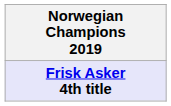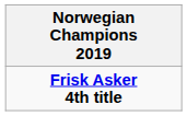row 2 | column 1: lavender background -> no background
